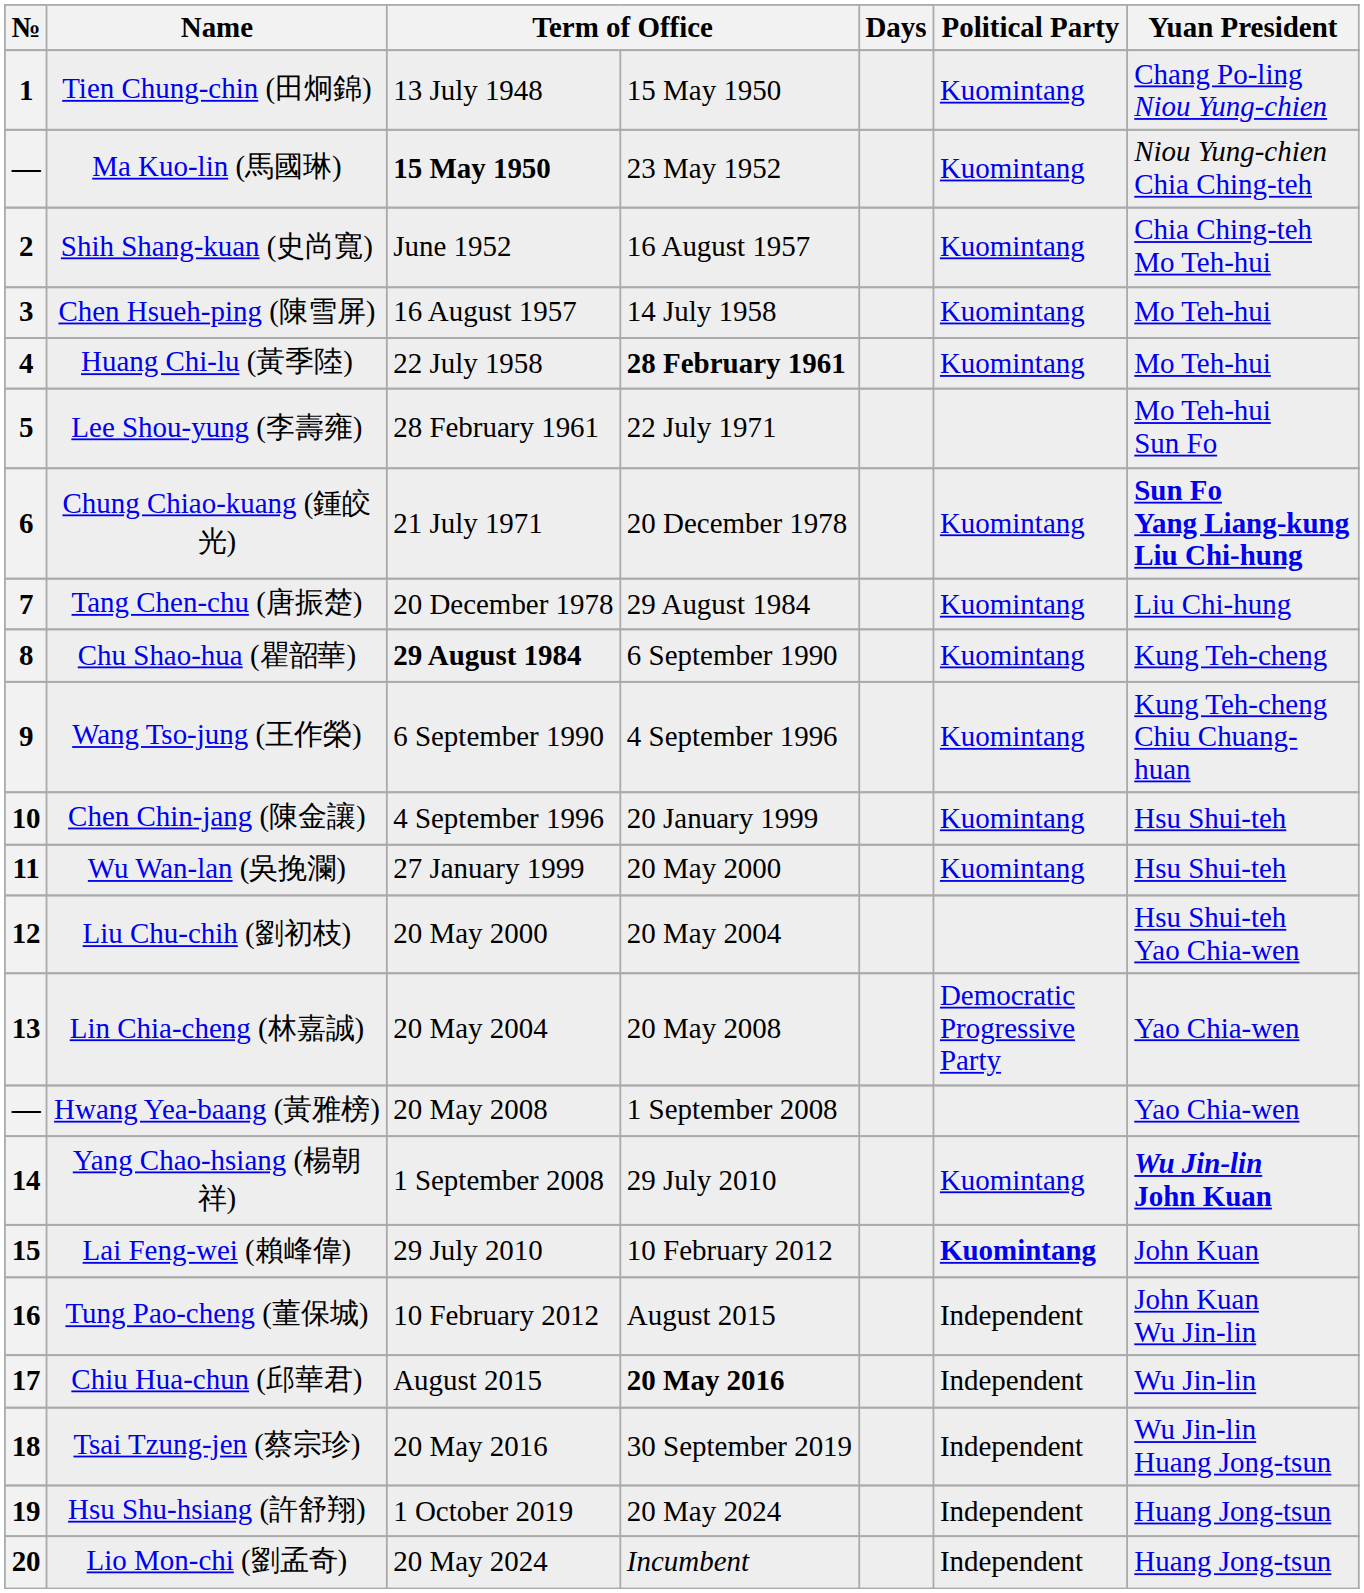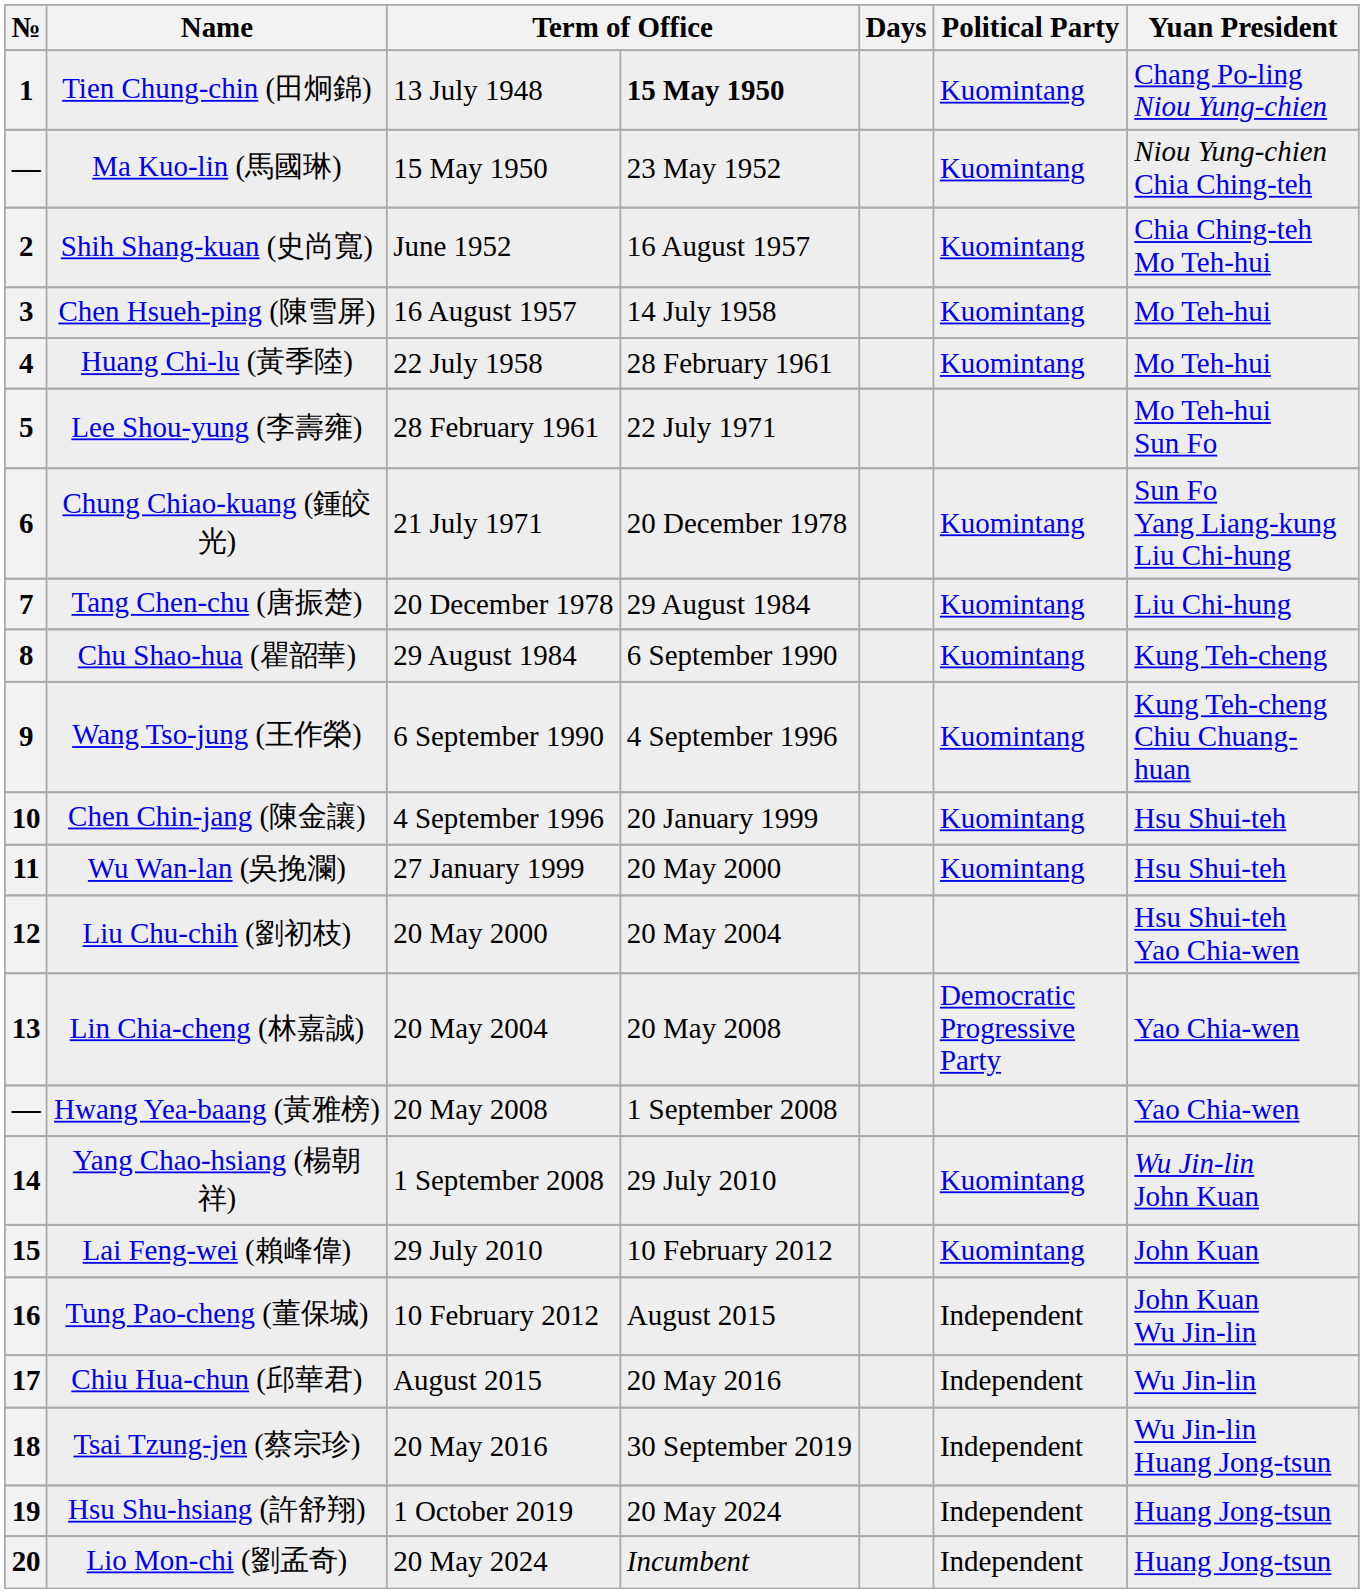1 | column 4: normal -> bold
— / Ma Kuo-lin (馬國琳) | column 3: bold -> normal
4 | column 4: bold -> normal
6 | Yuan President: bold -> normal
8 | column 3: bold -> normal
14 | Yuan President: bold -> normal
15 | Political Party: bold -> normal
17 | column 4: bold -> normal
